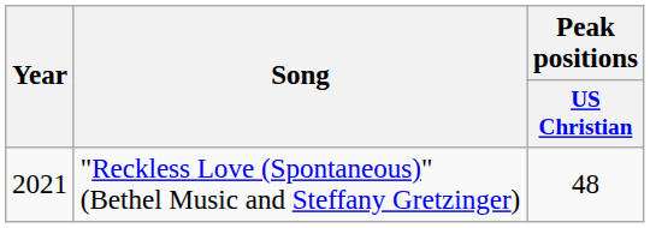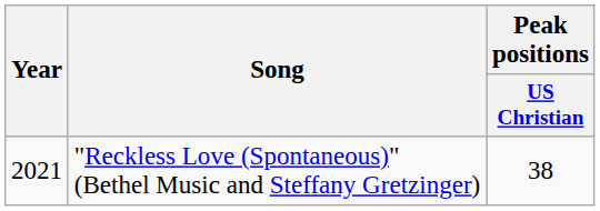row 3 | Peak positions / US Christian: 48 -> 38
